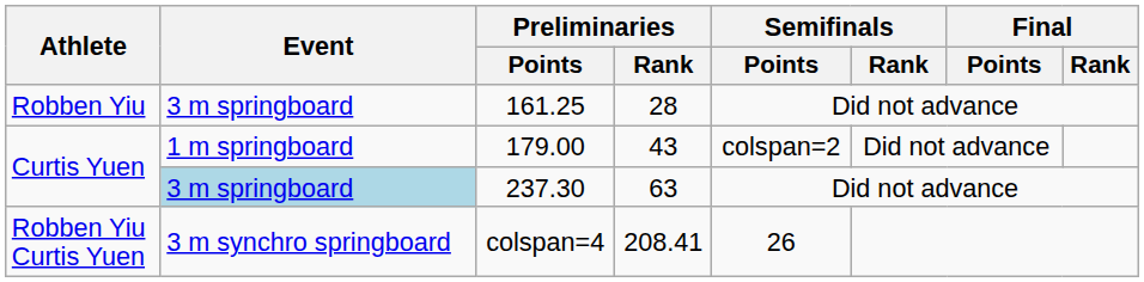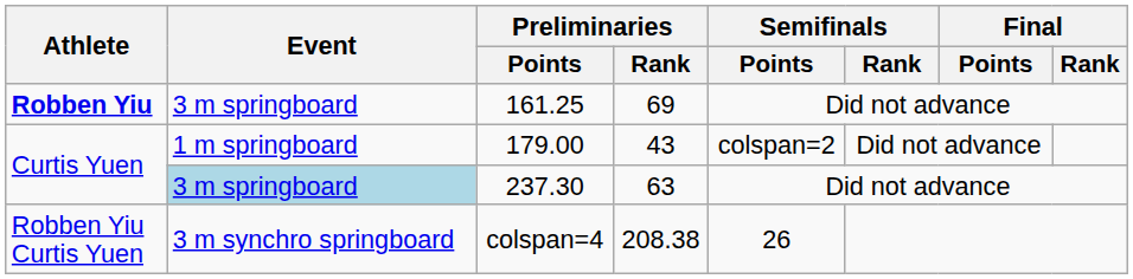161.25 | Athlete: normal -> bold
161.25 | Preliminaries / Rank: 28 -> 69
colspan=4 | Preliminaries / Rank: 208.41 -> 208.38
